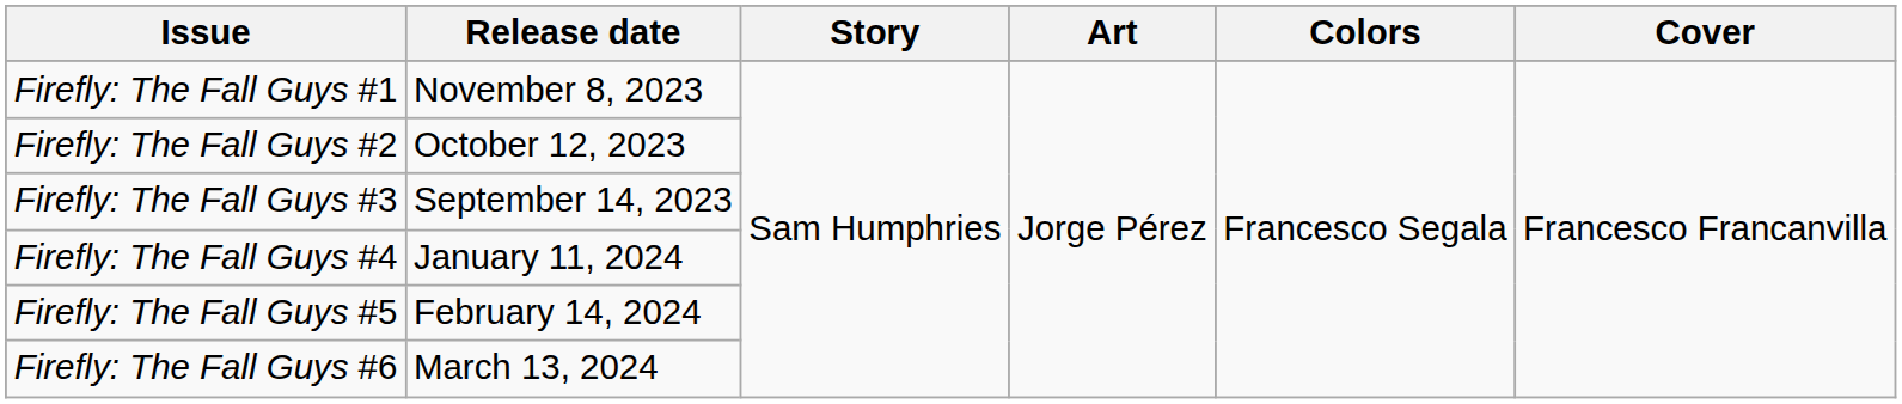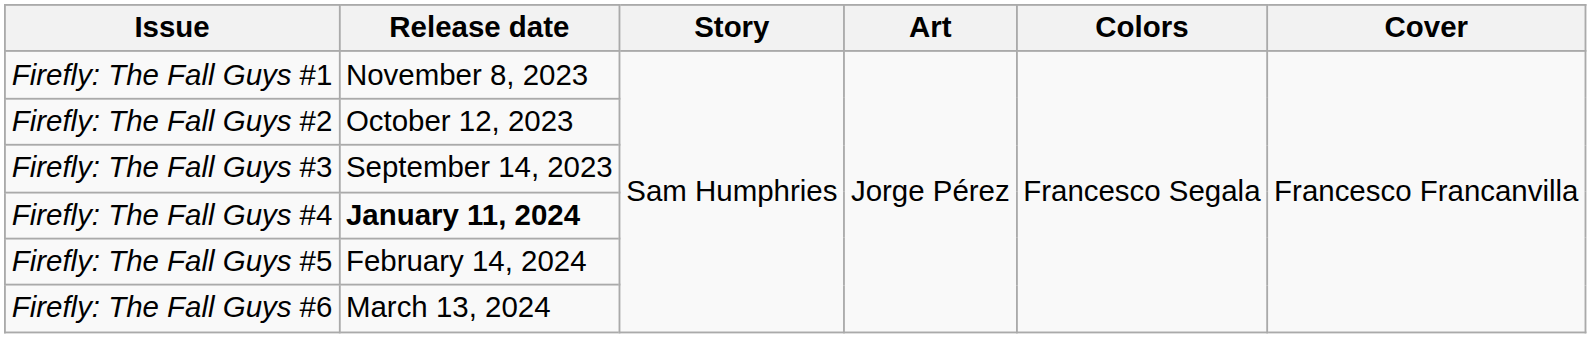Firefly: The Fall Guys #4 | Release date: normal -> bold
